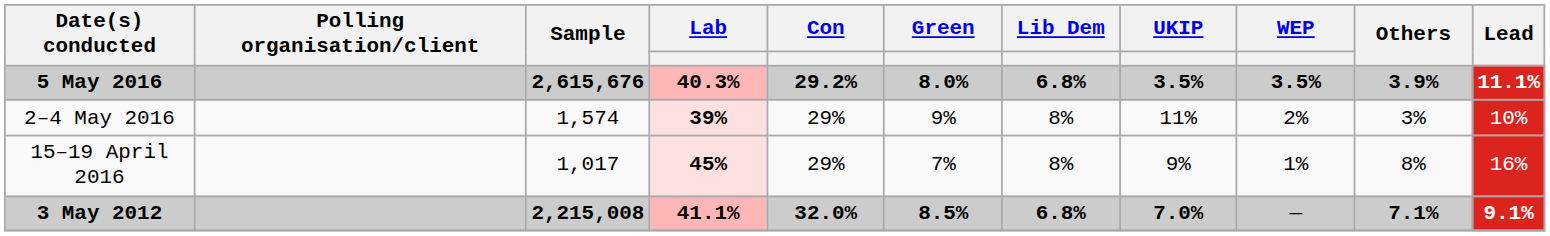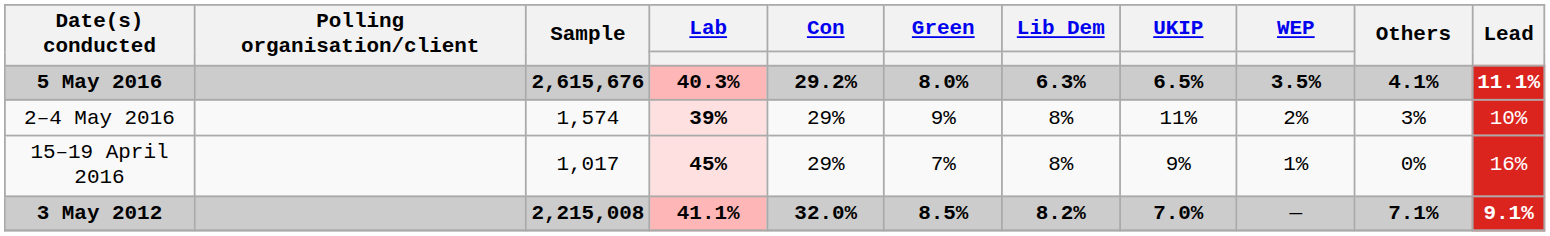5 May 2016 | Lib Dem: 6.8% -> 6.3%
5 May 2016 | UKIP: 3.5% -> 6.5%
5 May 2016 | Others: 3.9% -> 4.1%
15–19 April 2016 | Others: 8% -> 0%
3 May 2012 | Lib Dem: 6.8% -> 8.2%
